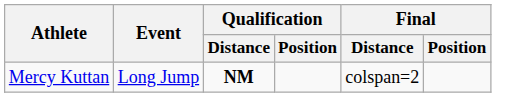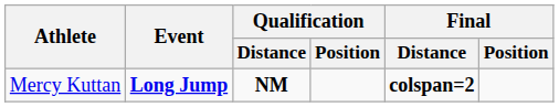Mercy Kuttan | Event: normal -> bold
Mercy Kuttan | Final / Distance: normal -> bold
